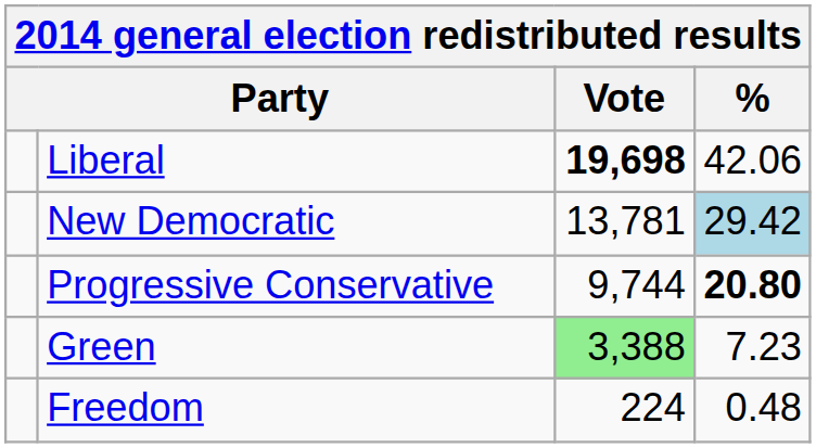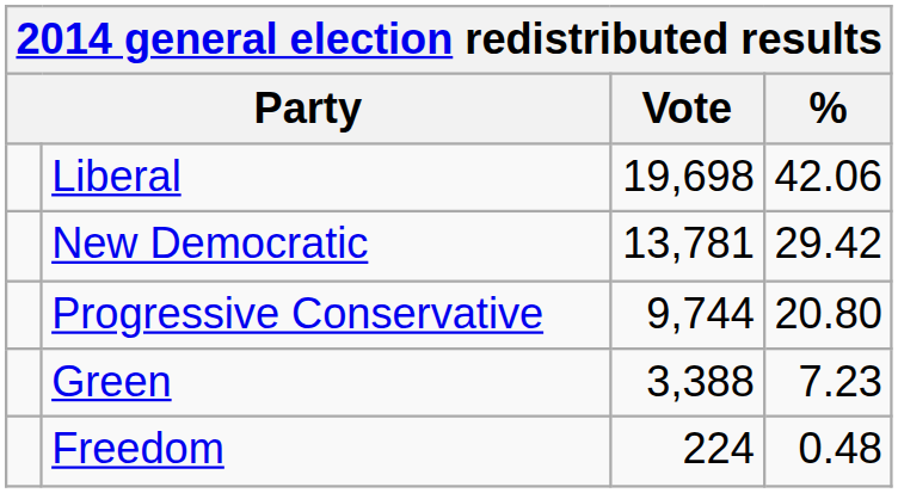Liberal | Vote: bold -> normal
New Democratic | %: lightblue background -> no background
Progressive Conservative | %: bold -> normal
Green | Vote: lightgreen background -> no background
